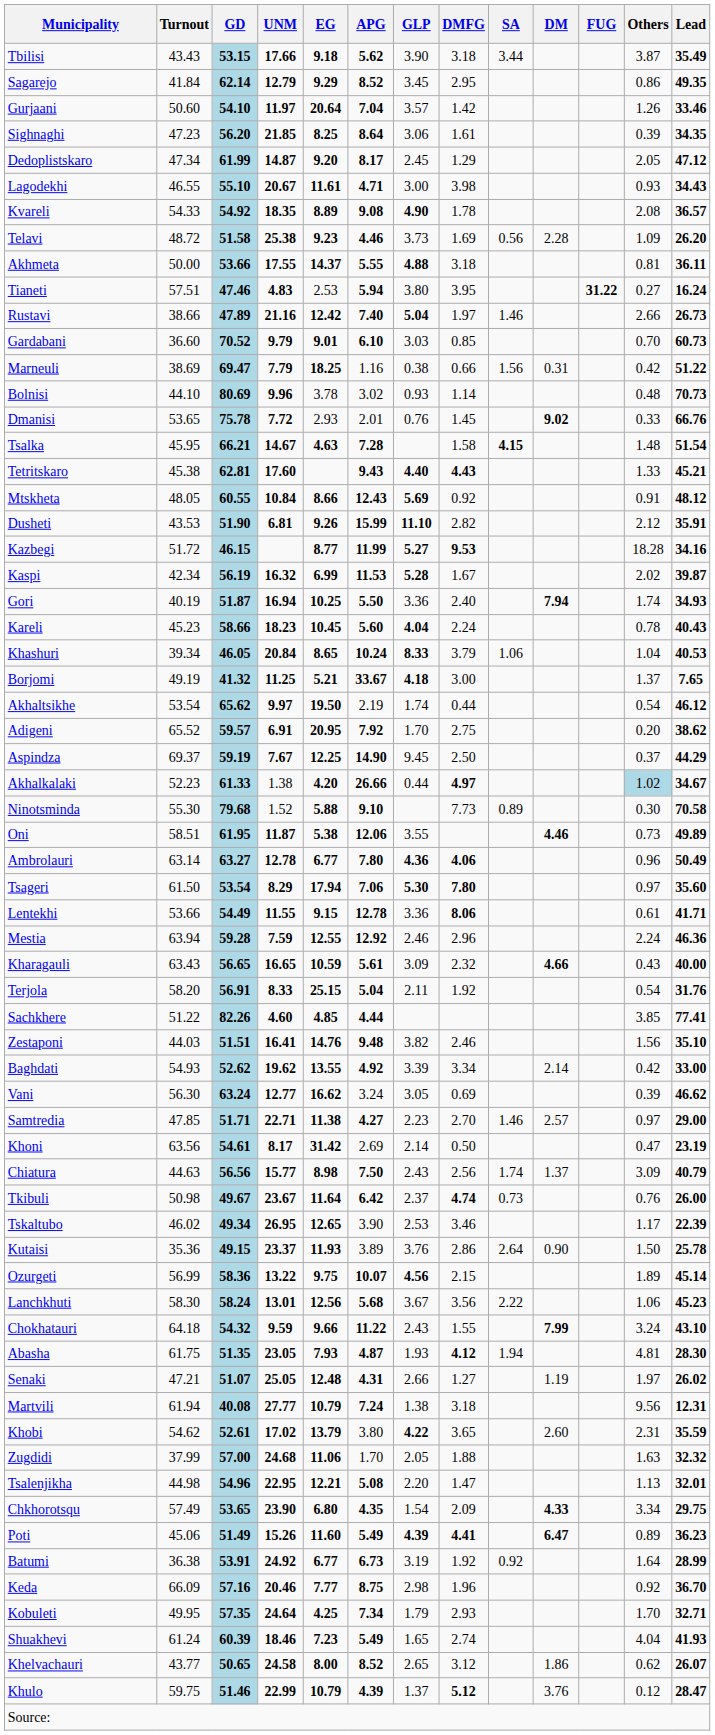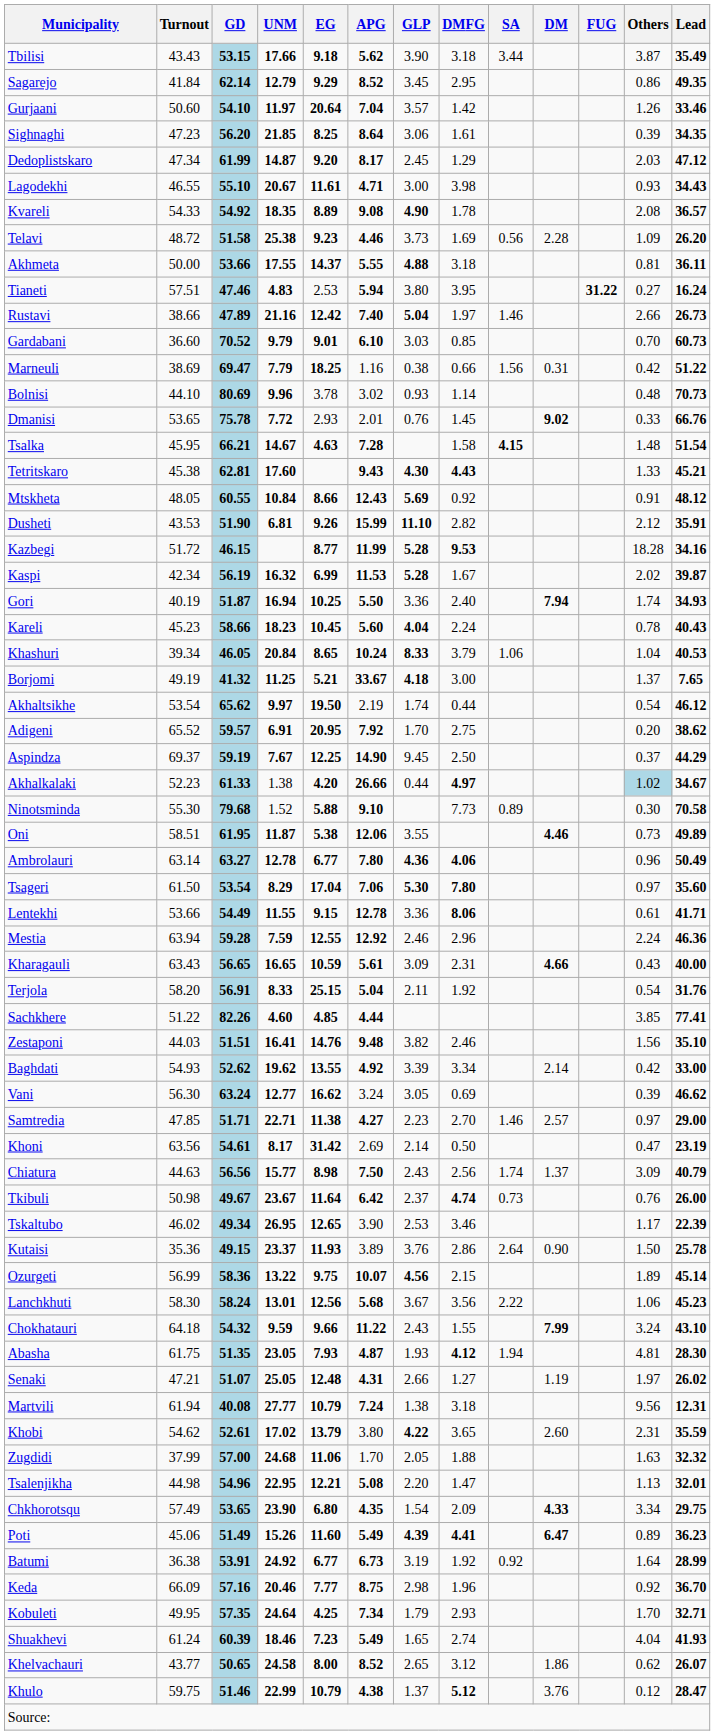Dedoplistskaro | Others: 2.05 -> 2.03
Tetritskaro | GLP: 4.40 -> 4.30
Kazbegi | GLP: 5.27 -> 5.28
Tsageri | EG: 17.94 -> 17.04
Kharagauli | DMFG: 2.32 -> 2.31
Khulo | APG: 4.39 -> 4.38
